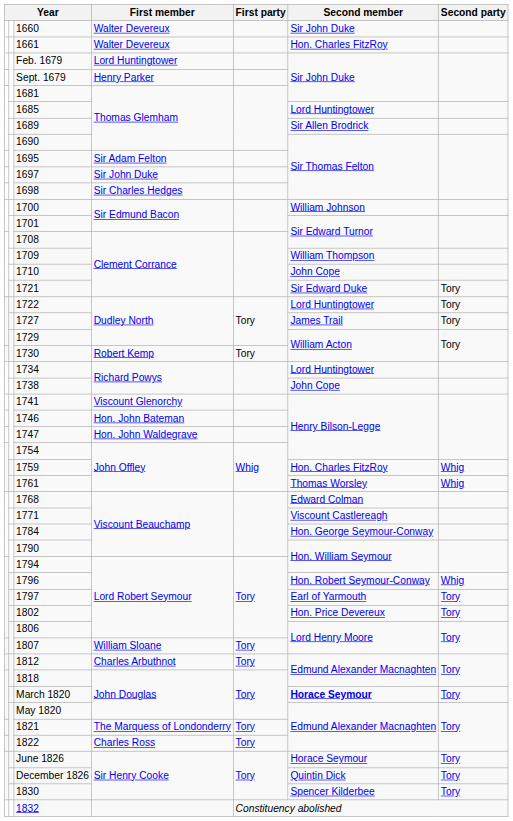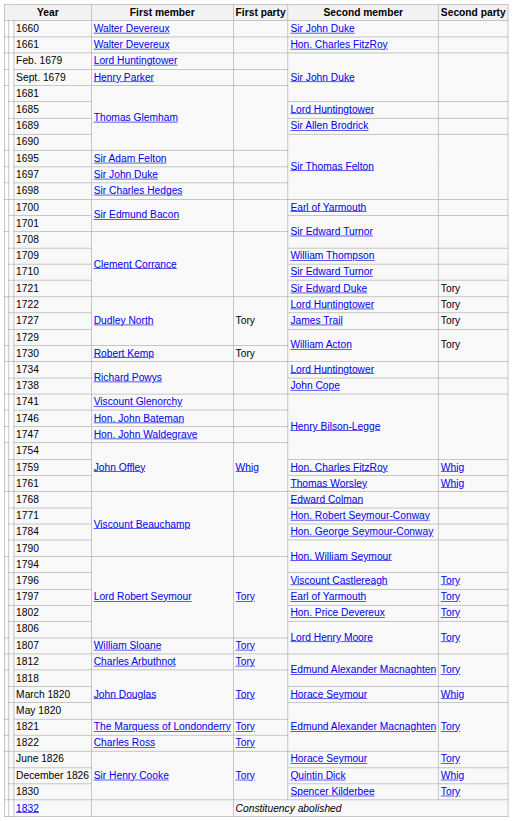1700 | Second member: William Johnson -> Earl of Yarmouth
1710 | Second member: John Cope -> Sir Edward Turnor
1771 | Second member: Viscount Castlereagh -> Hon. Robert Seymour-Conway
1796 | Second member: Hon. Robert Seymour-Conway -> Viscount Castlereagh
1796 | Second party: Whig -> Tory
March 1820 | Second member: bold -> normal
March 1820 | Second party: Tory -> Whig
December 1826 | Second party: Tory -> Whig
